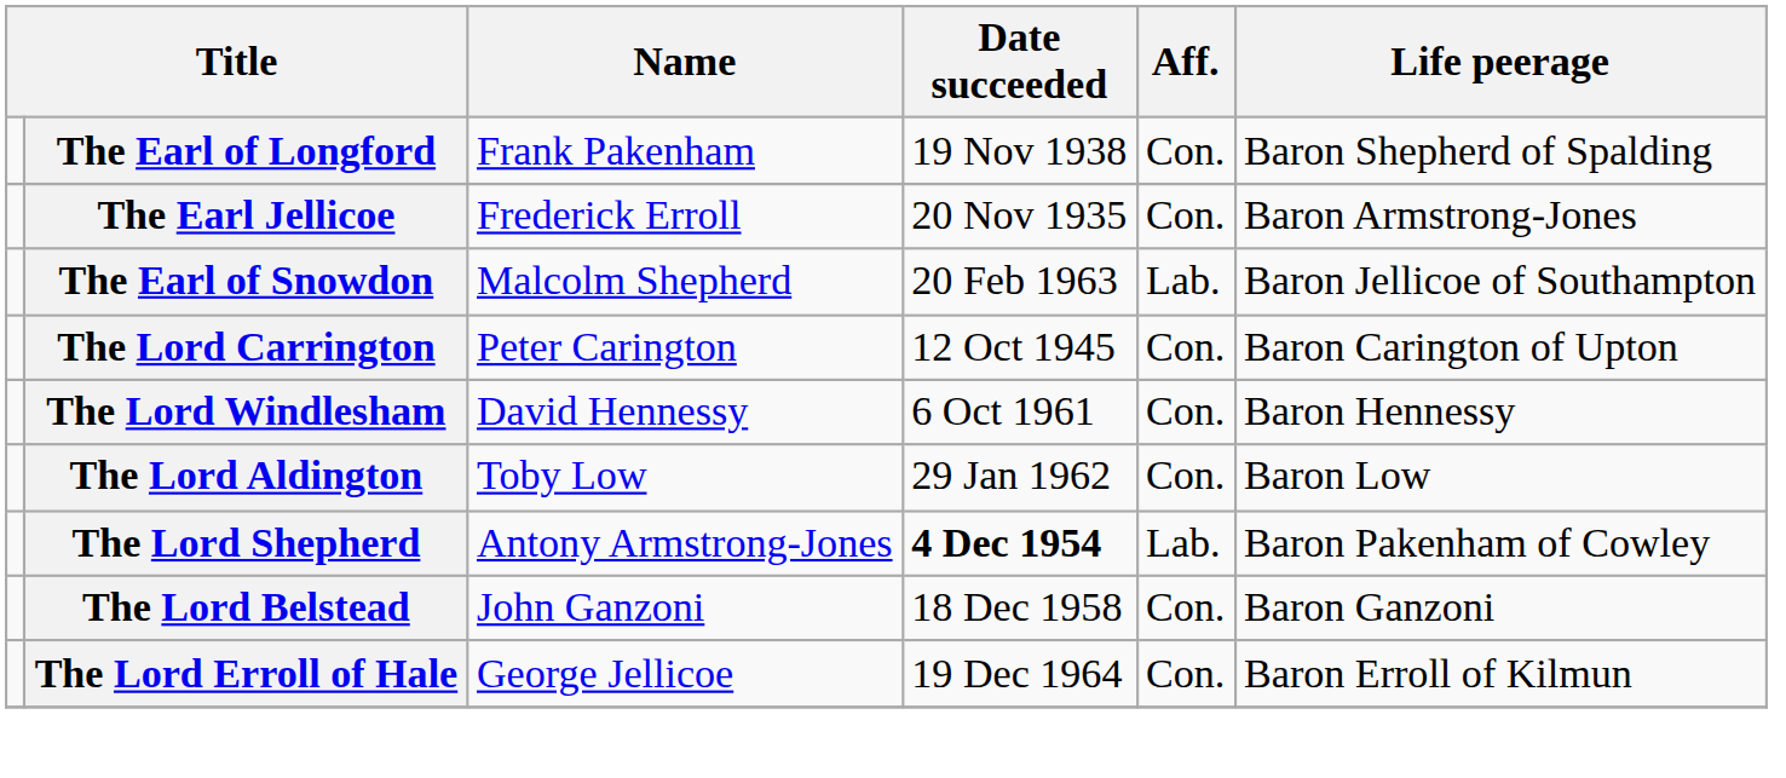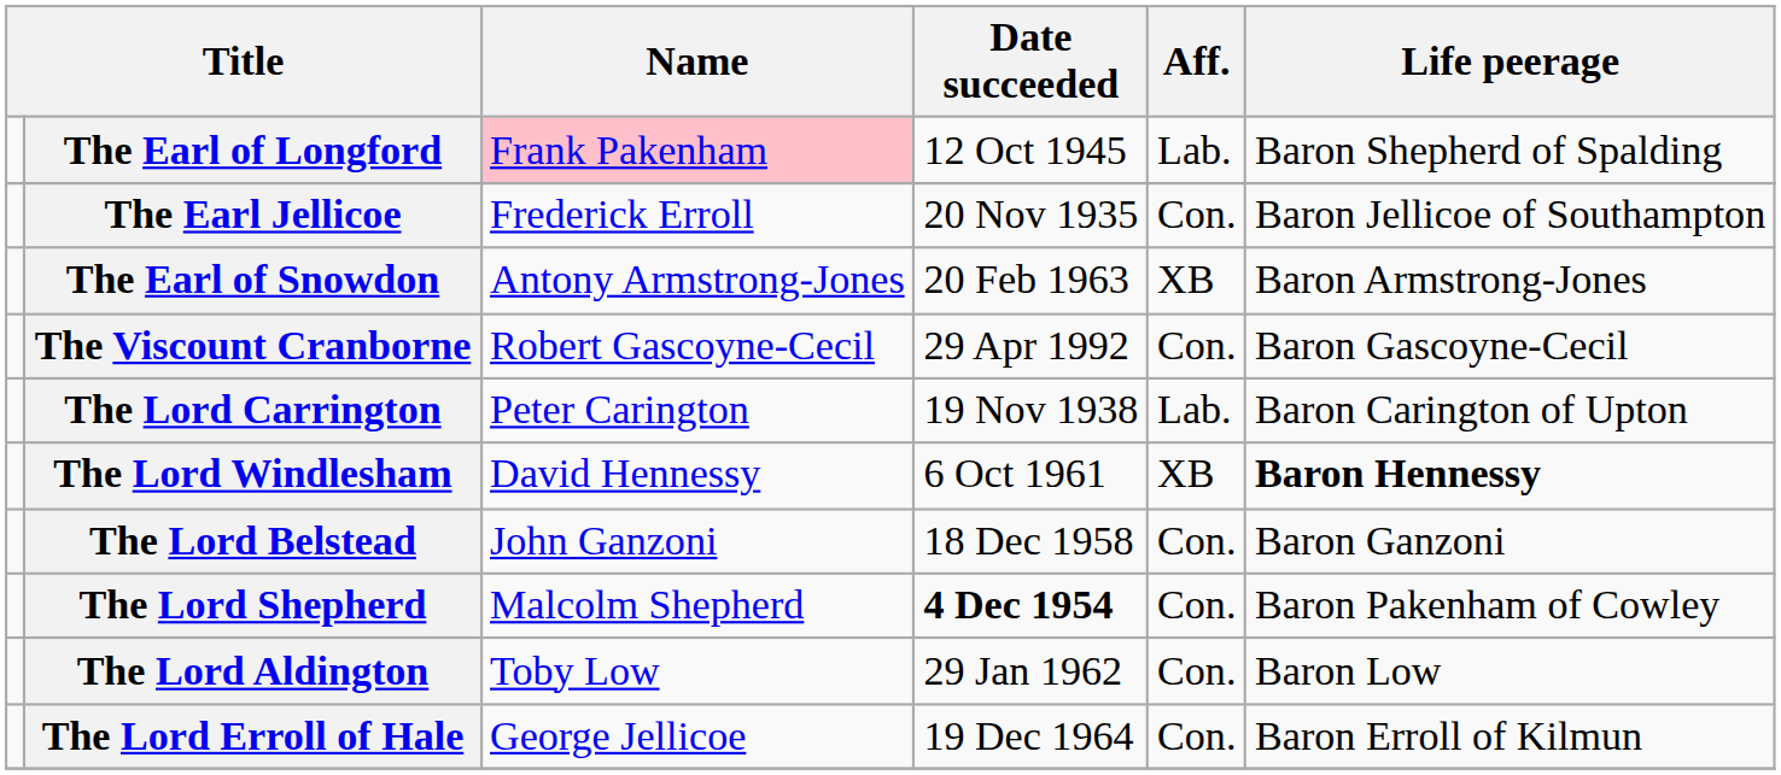The Earl of Longford | Name: no background -> pink background
The Earl of Longford | Date succeeded: 19 Nov 1938 -> 12 Oct 1945
The Earl of Longford | Aff.: Con. -> Lab.
The Earl Jellicoe | Life peerage: Baron Armstrong-Jones -> Baron Jellicoe of Southampton
The Earl of Snowdon | Name: Malcolm Shepherd -> Antony Armstrong-Jones
The Earl of Snowdon | Aff.: Lab. -> XB
The Earl of Snowdon | Life peerage: Baron Jellicoe of Southampton -> Baron Armstrong-Jones
+ row: The Viscount Cranborne | Robert Gascoyne-Cecil | 29 Apr 1992 | Con. | Baron Gascoyne-Cecil
The Lord Carrington | Date succeeded: 12 Oct 1945 -> 19 Nov 1938
The Lord Carrington | Aff.: Con. -> Lab.
The Lord Windlesham | Aff.: Con. -> XB
The Lord Windlesham | Life peerage: normal -> bold
rows swapped: The Lord Belstead <-> The Lord Aldington
The Lord Shepherd | Name: Antony Armstrong-Jones -> Malcolm Shepherd
The Lord Shepherd | Aff.: Lab. -> Con.
